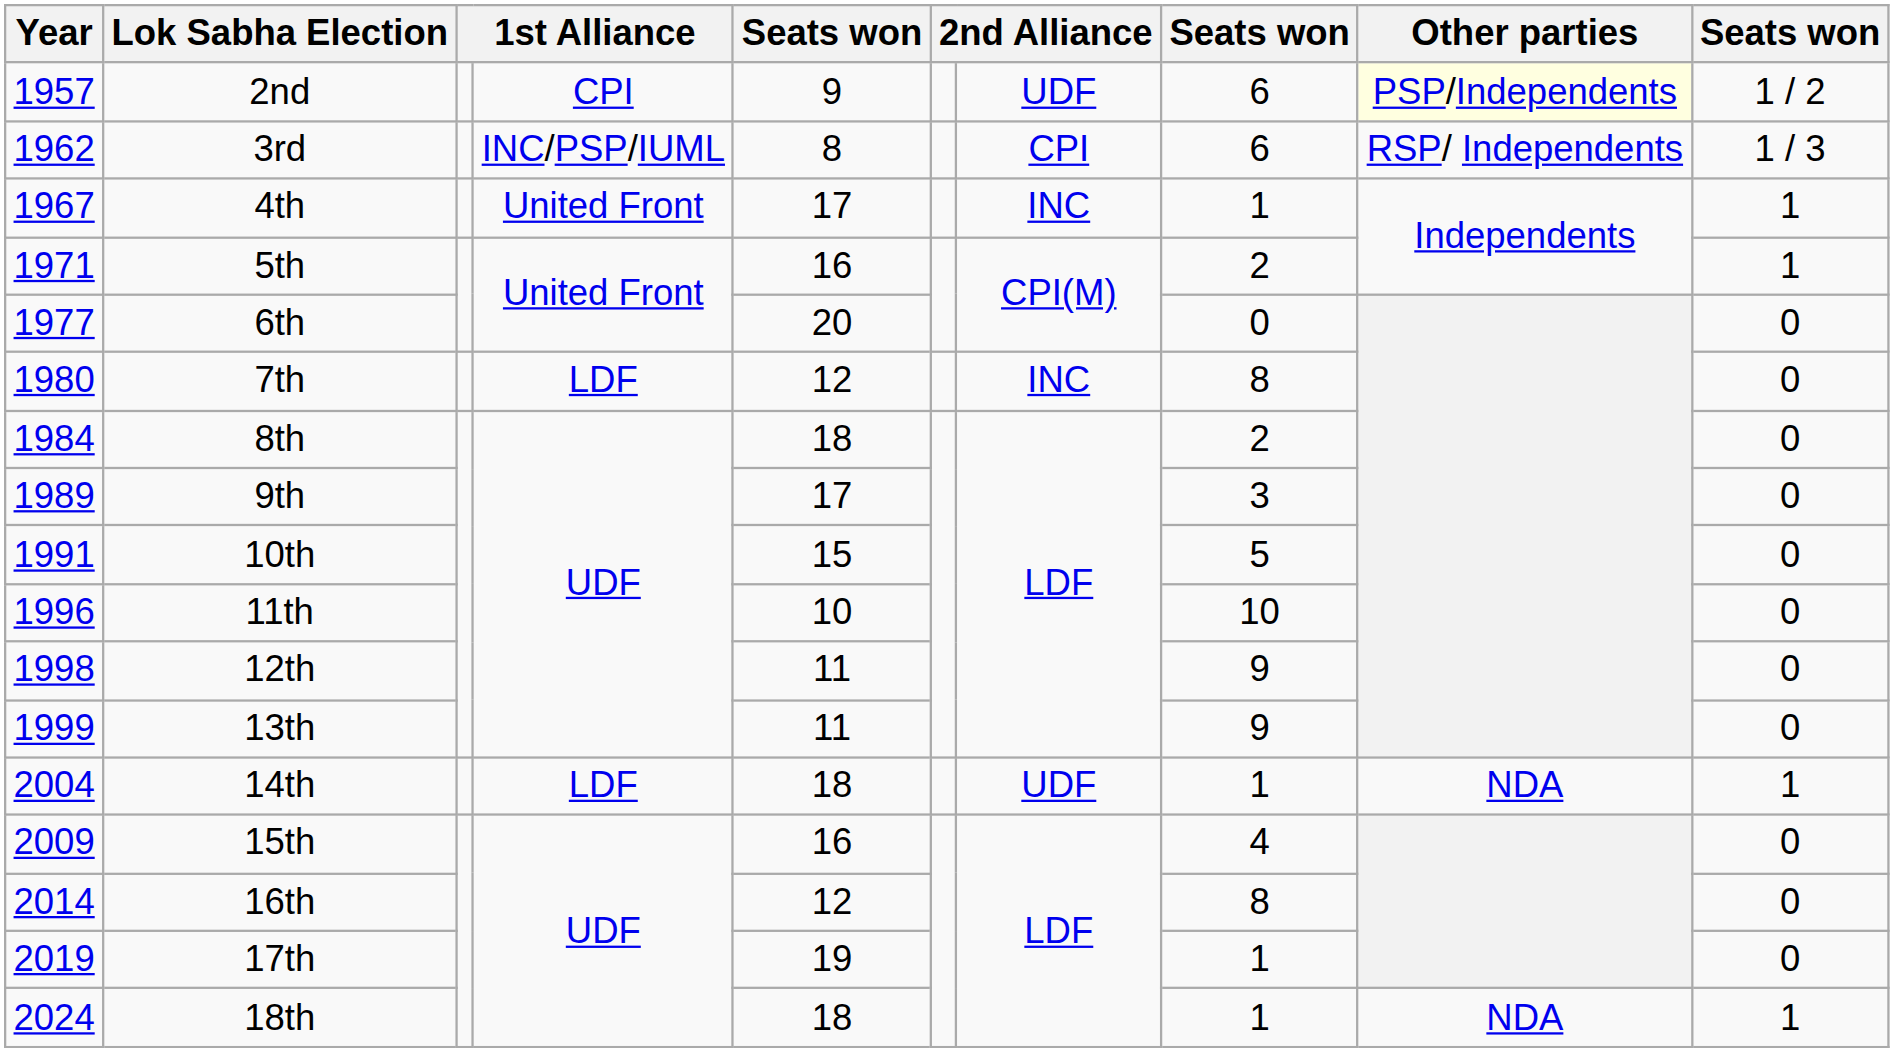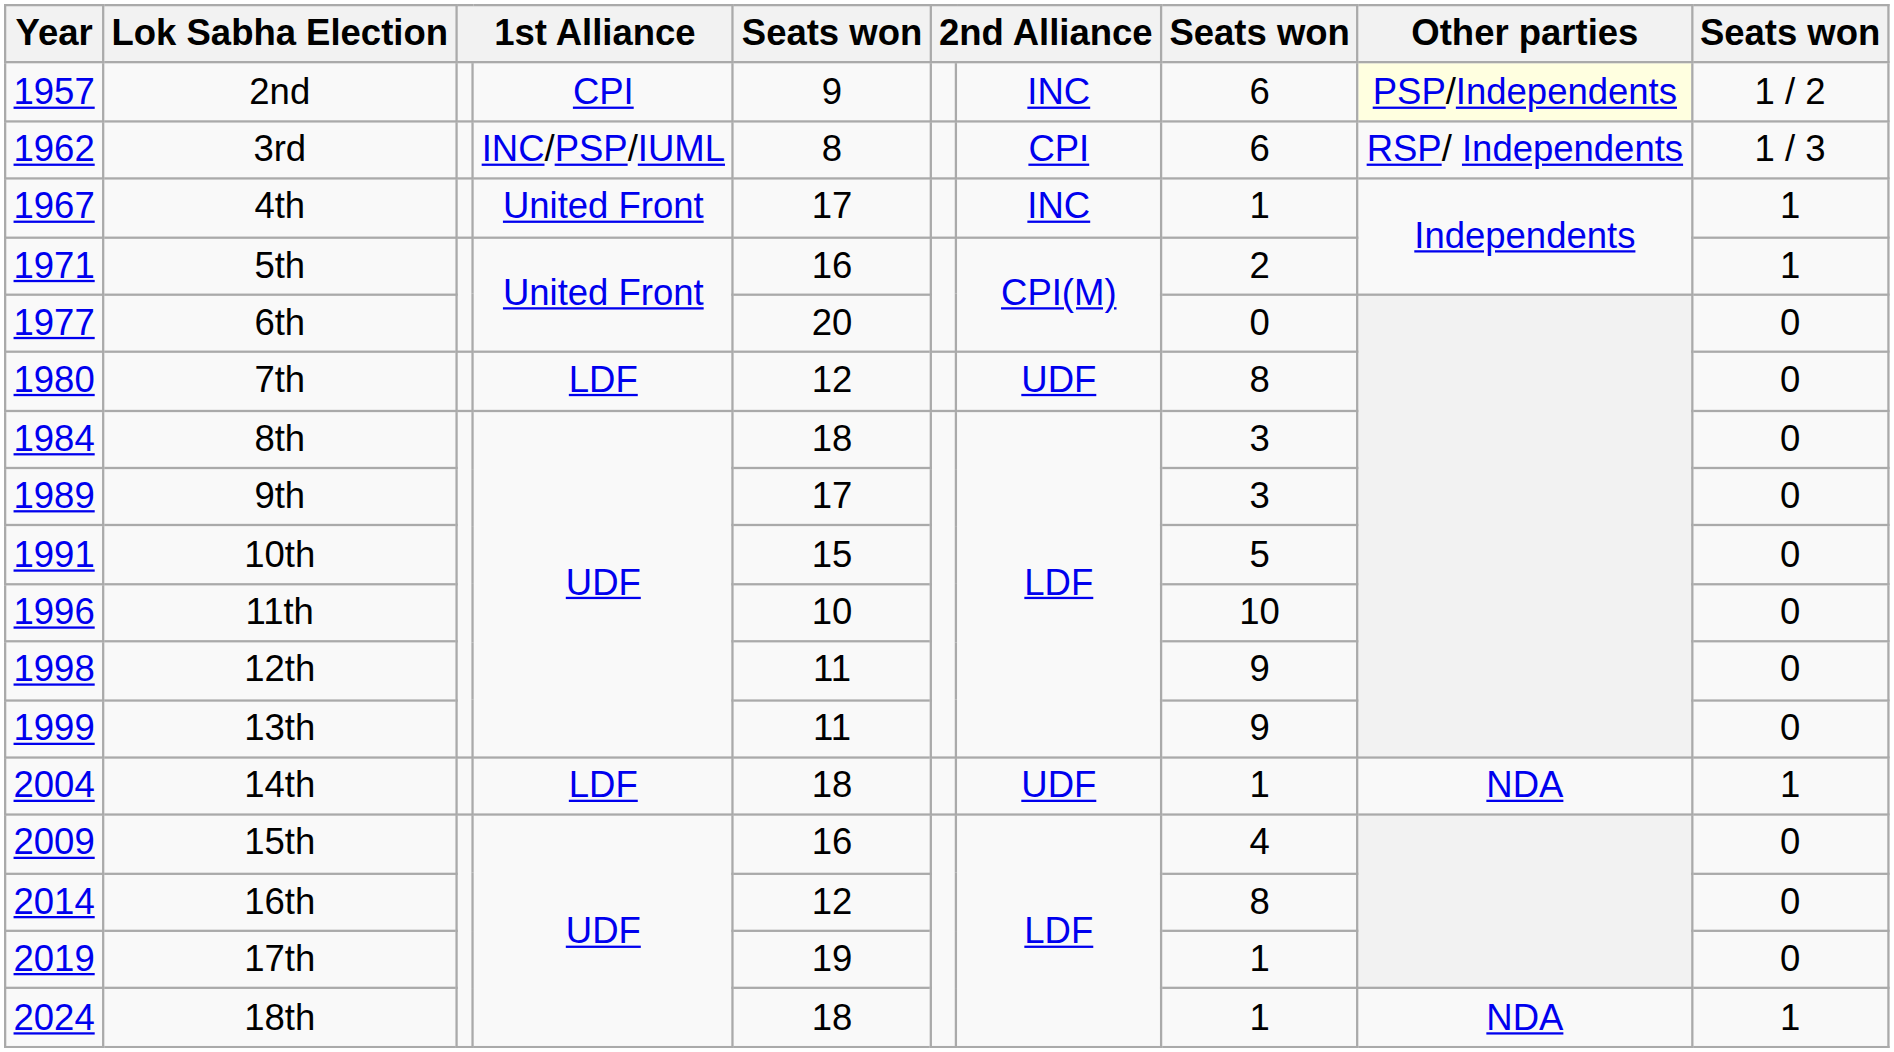2nd | column 7: UDF -> INC
7th | column 7: INC -> UDF
8th | column 8: 2 -> 3
